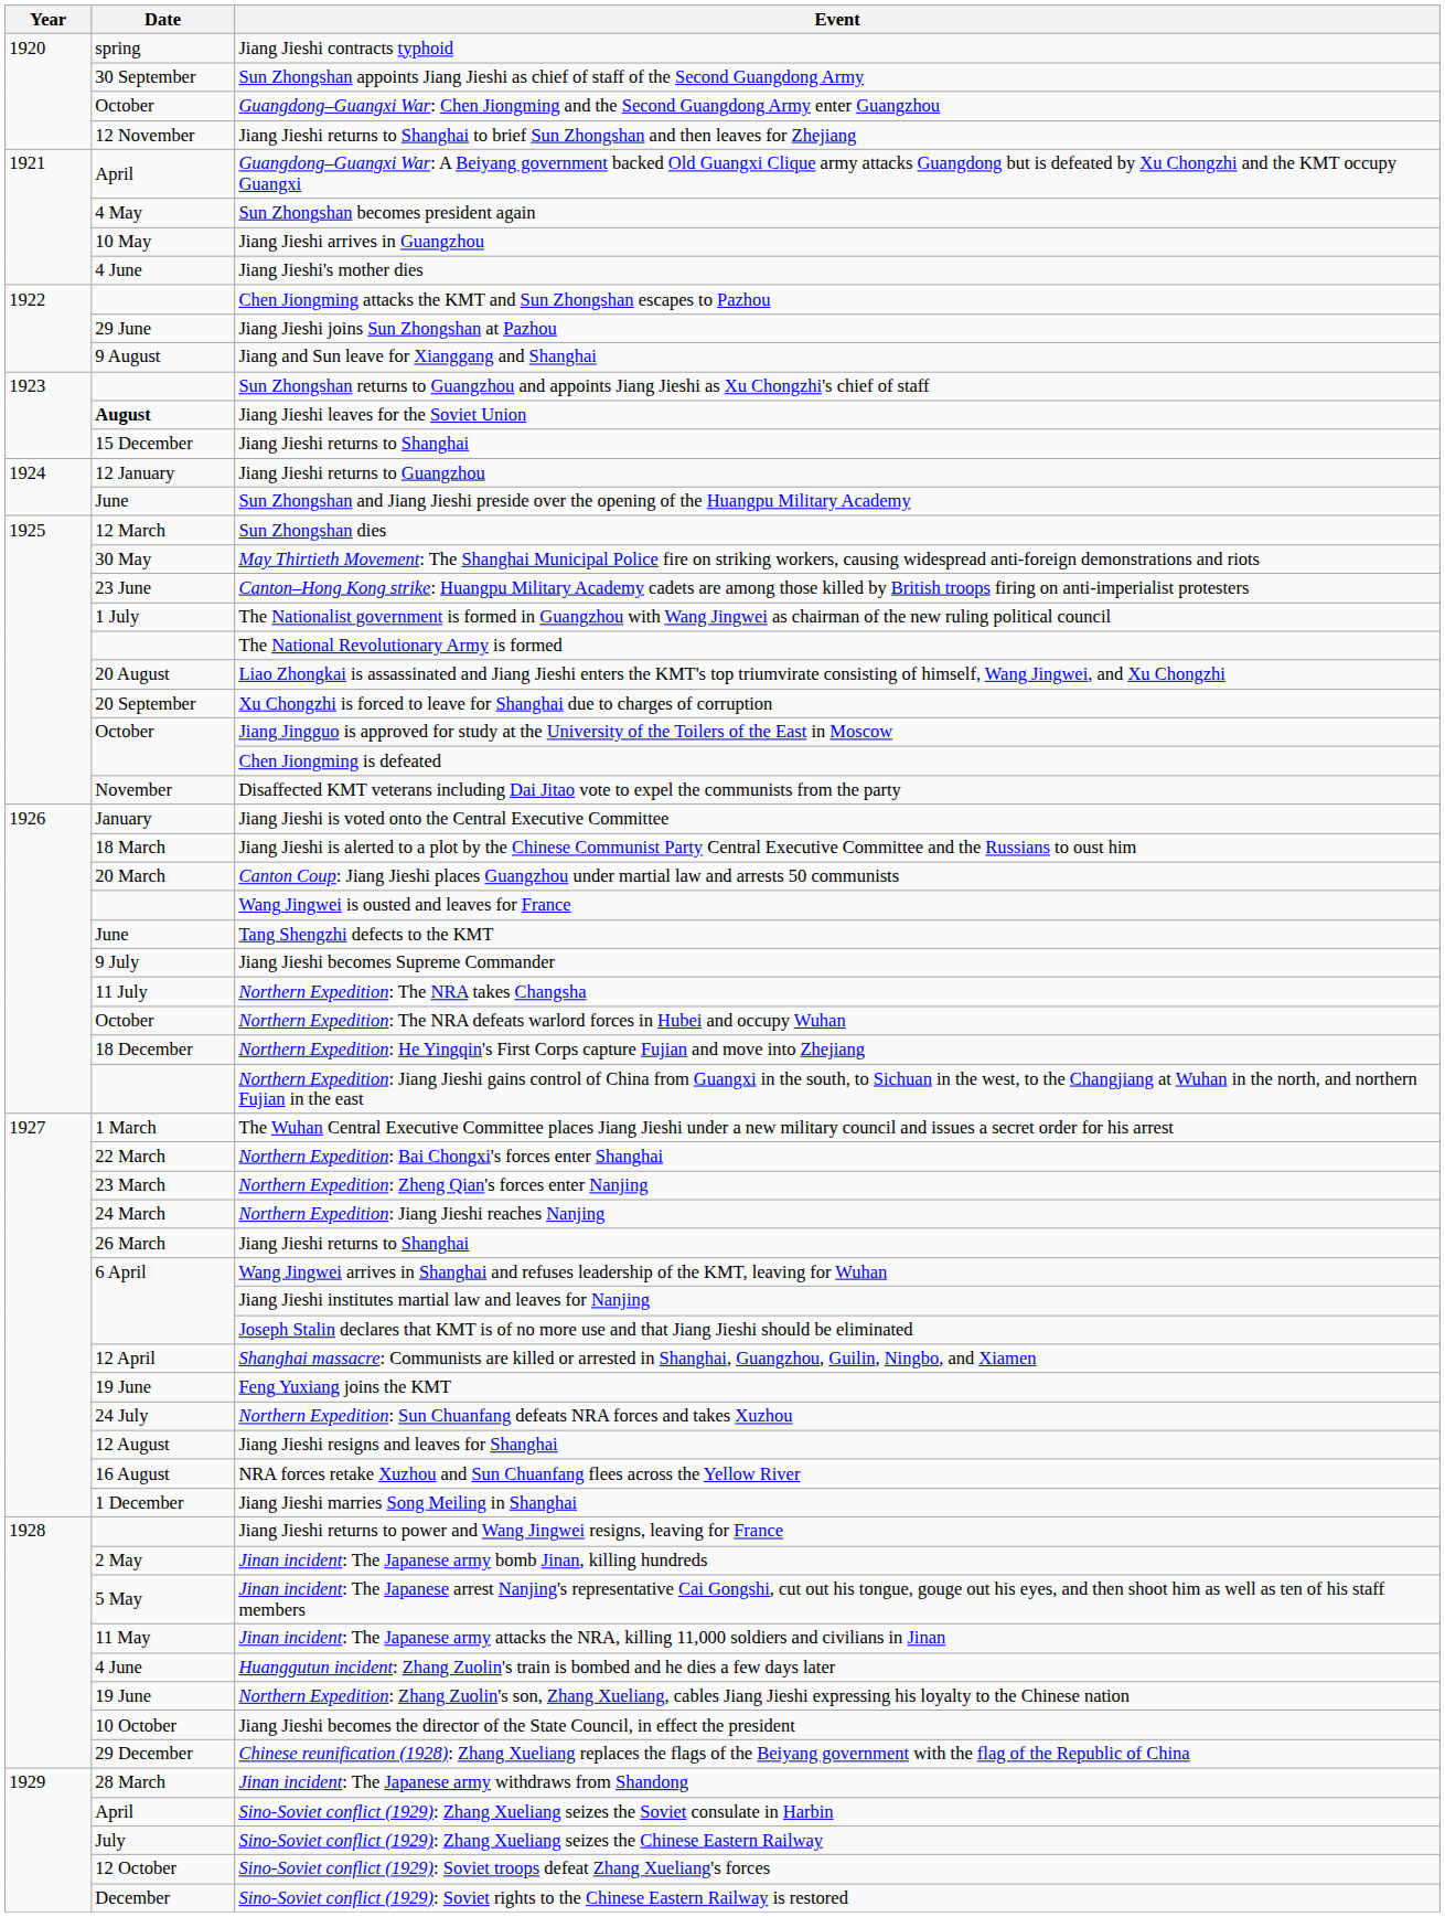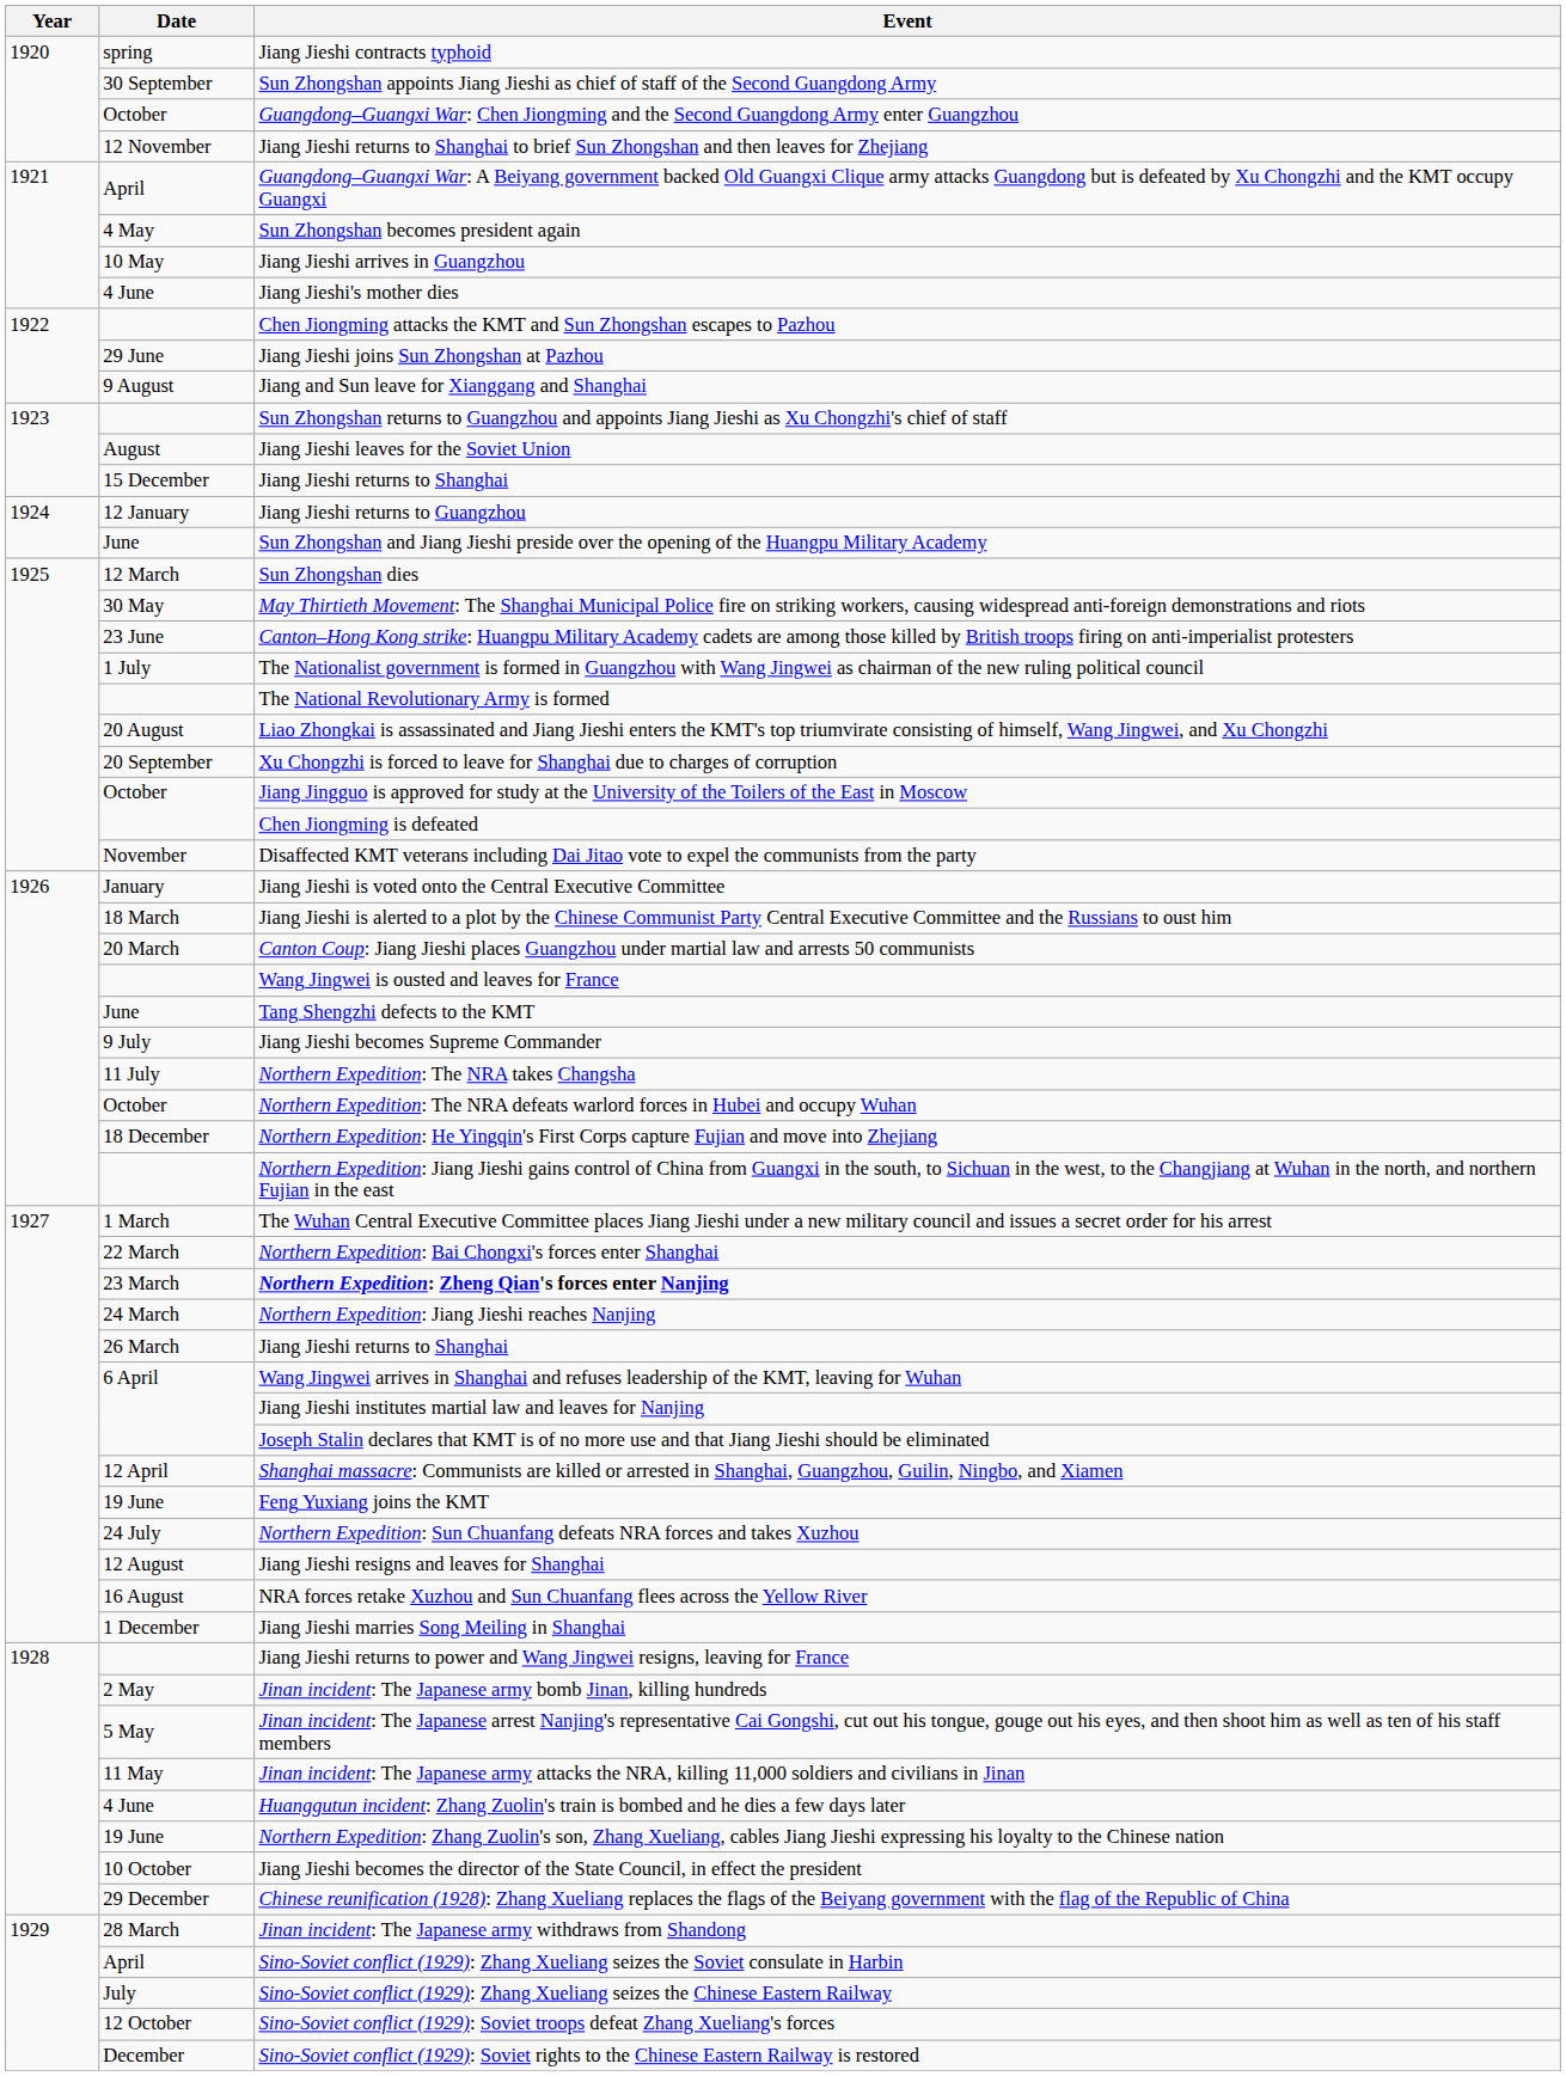Jiang Jieshi leaves for the Soviet Union | Date: bold -> normal
Northern Expedition: Zheng Qian's forces enter Nanjing | Event: normal -> bold
